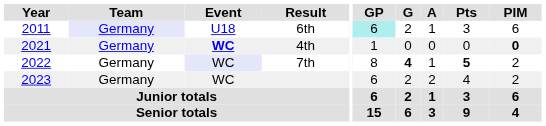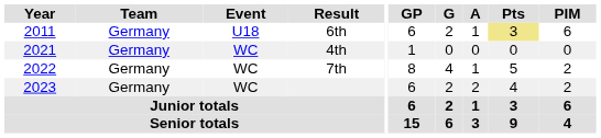6th | Team: lavender background -> no background
6th | GP: paleturquoise background -> no background
6th | Pts: no background -> khaki background
4th | Event: bold -> normal
4th | PIM: bold -> normal
7th | Event: lavender background -> no background
7th | G: bold -> normal
7th | Pts: bold -> normal
